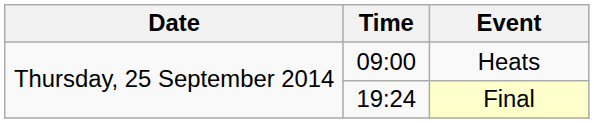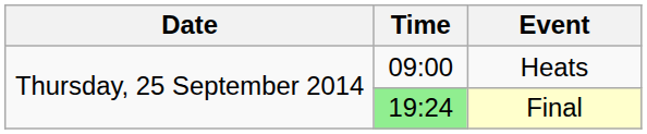Final | Time: no background -> lightgreen background
